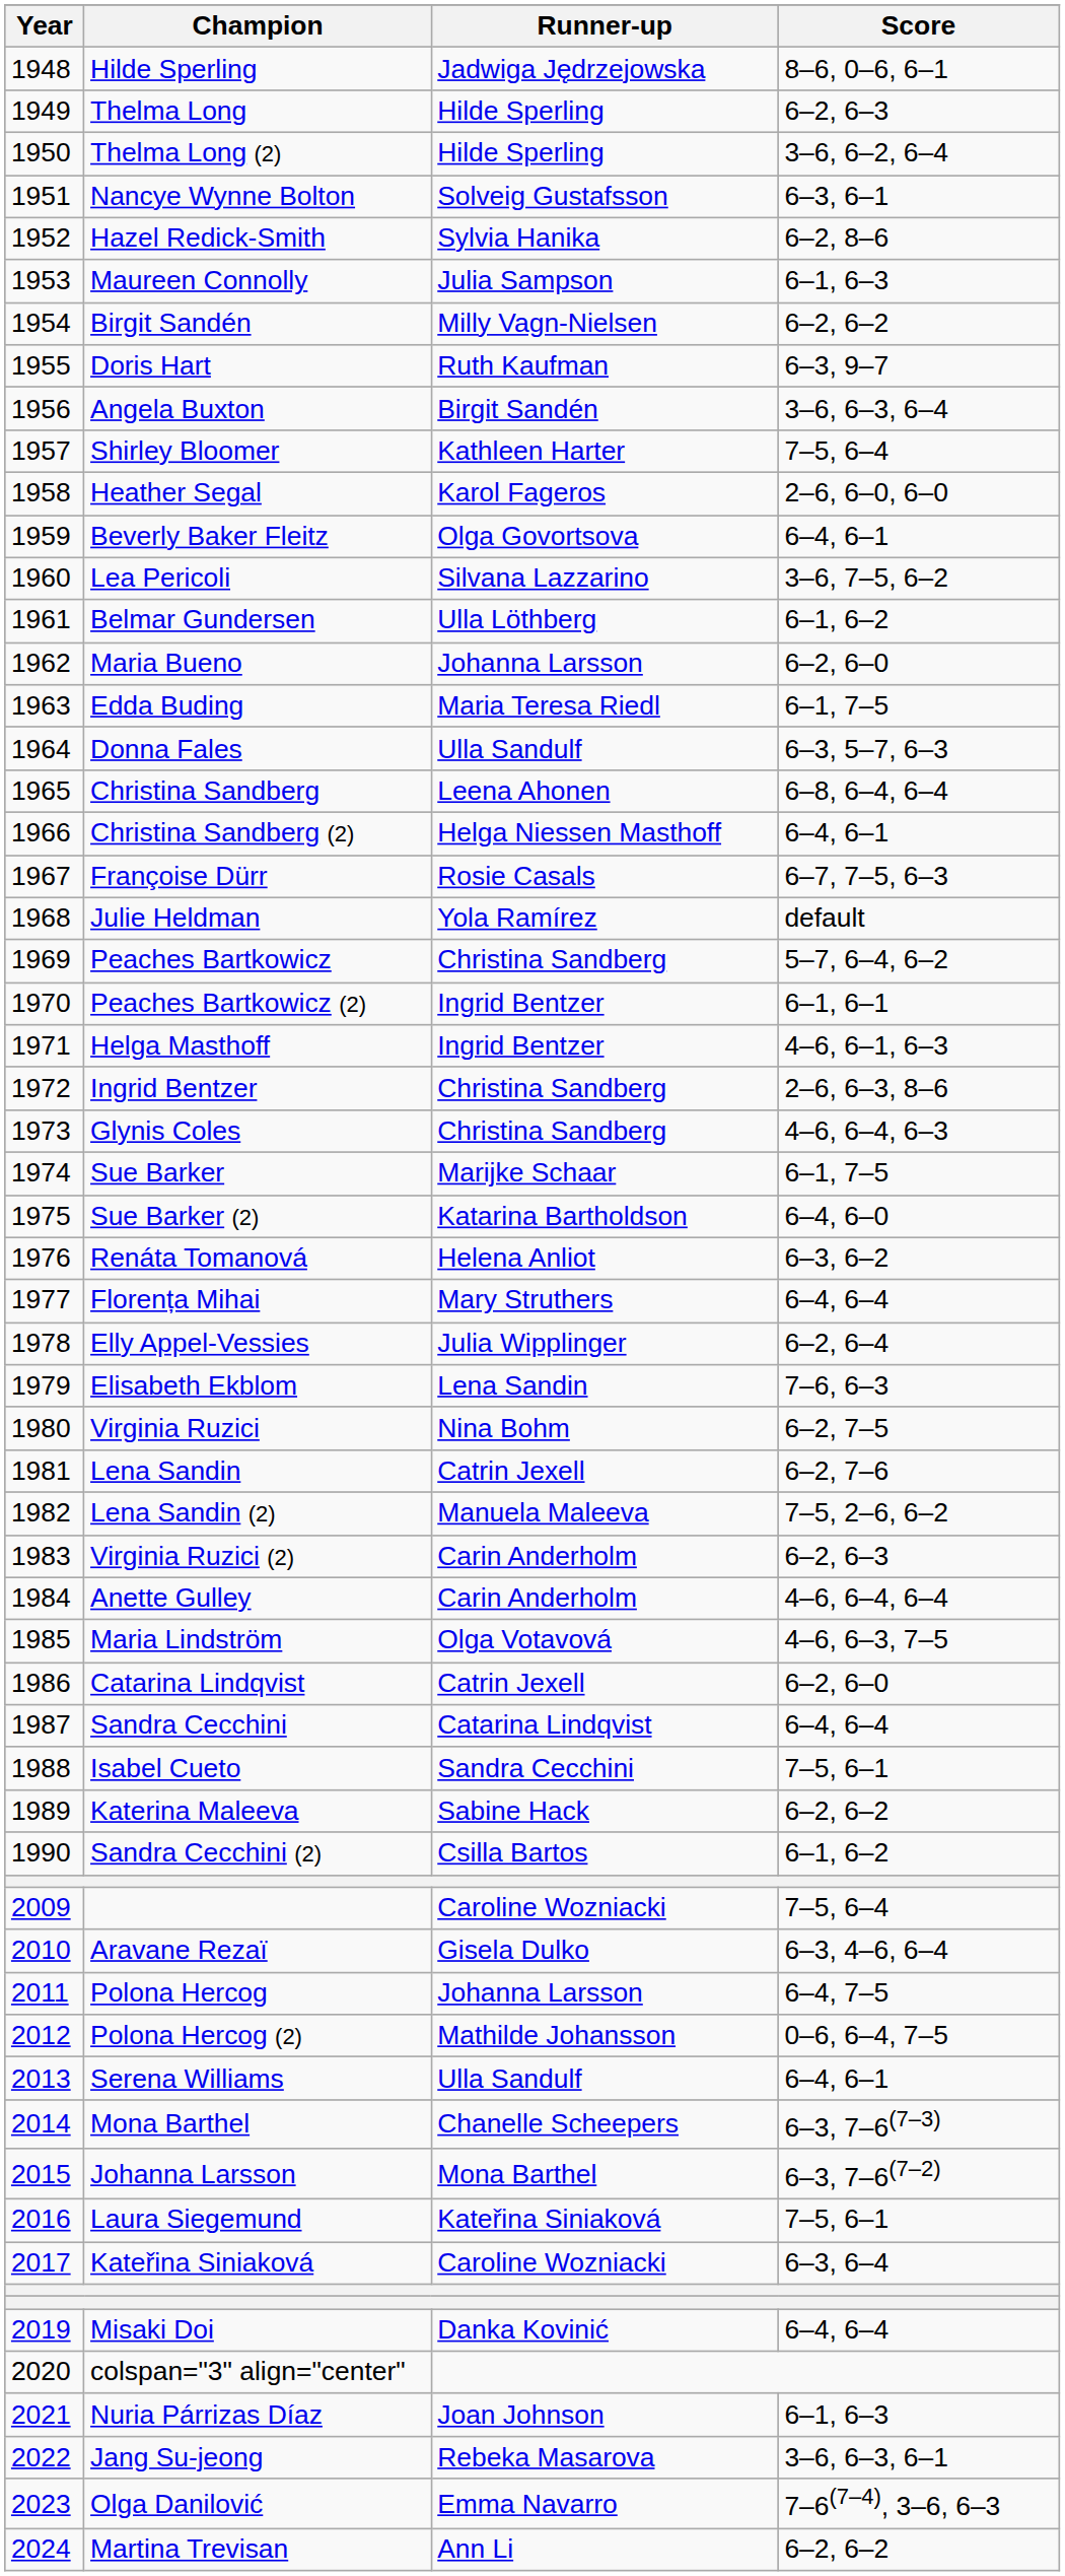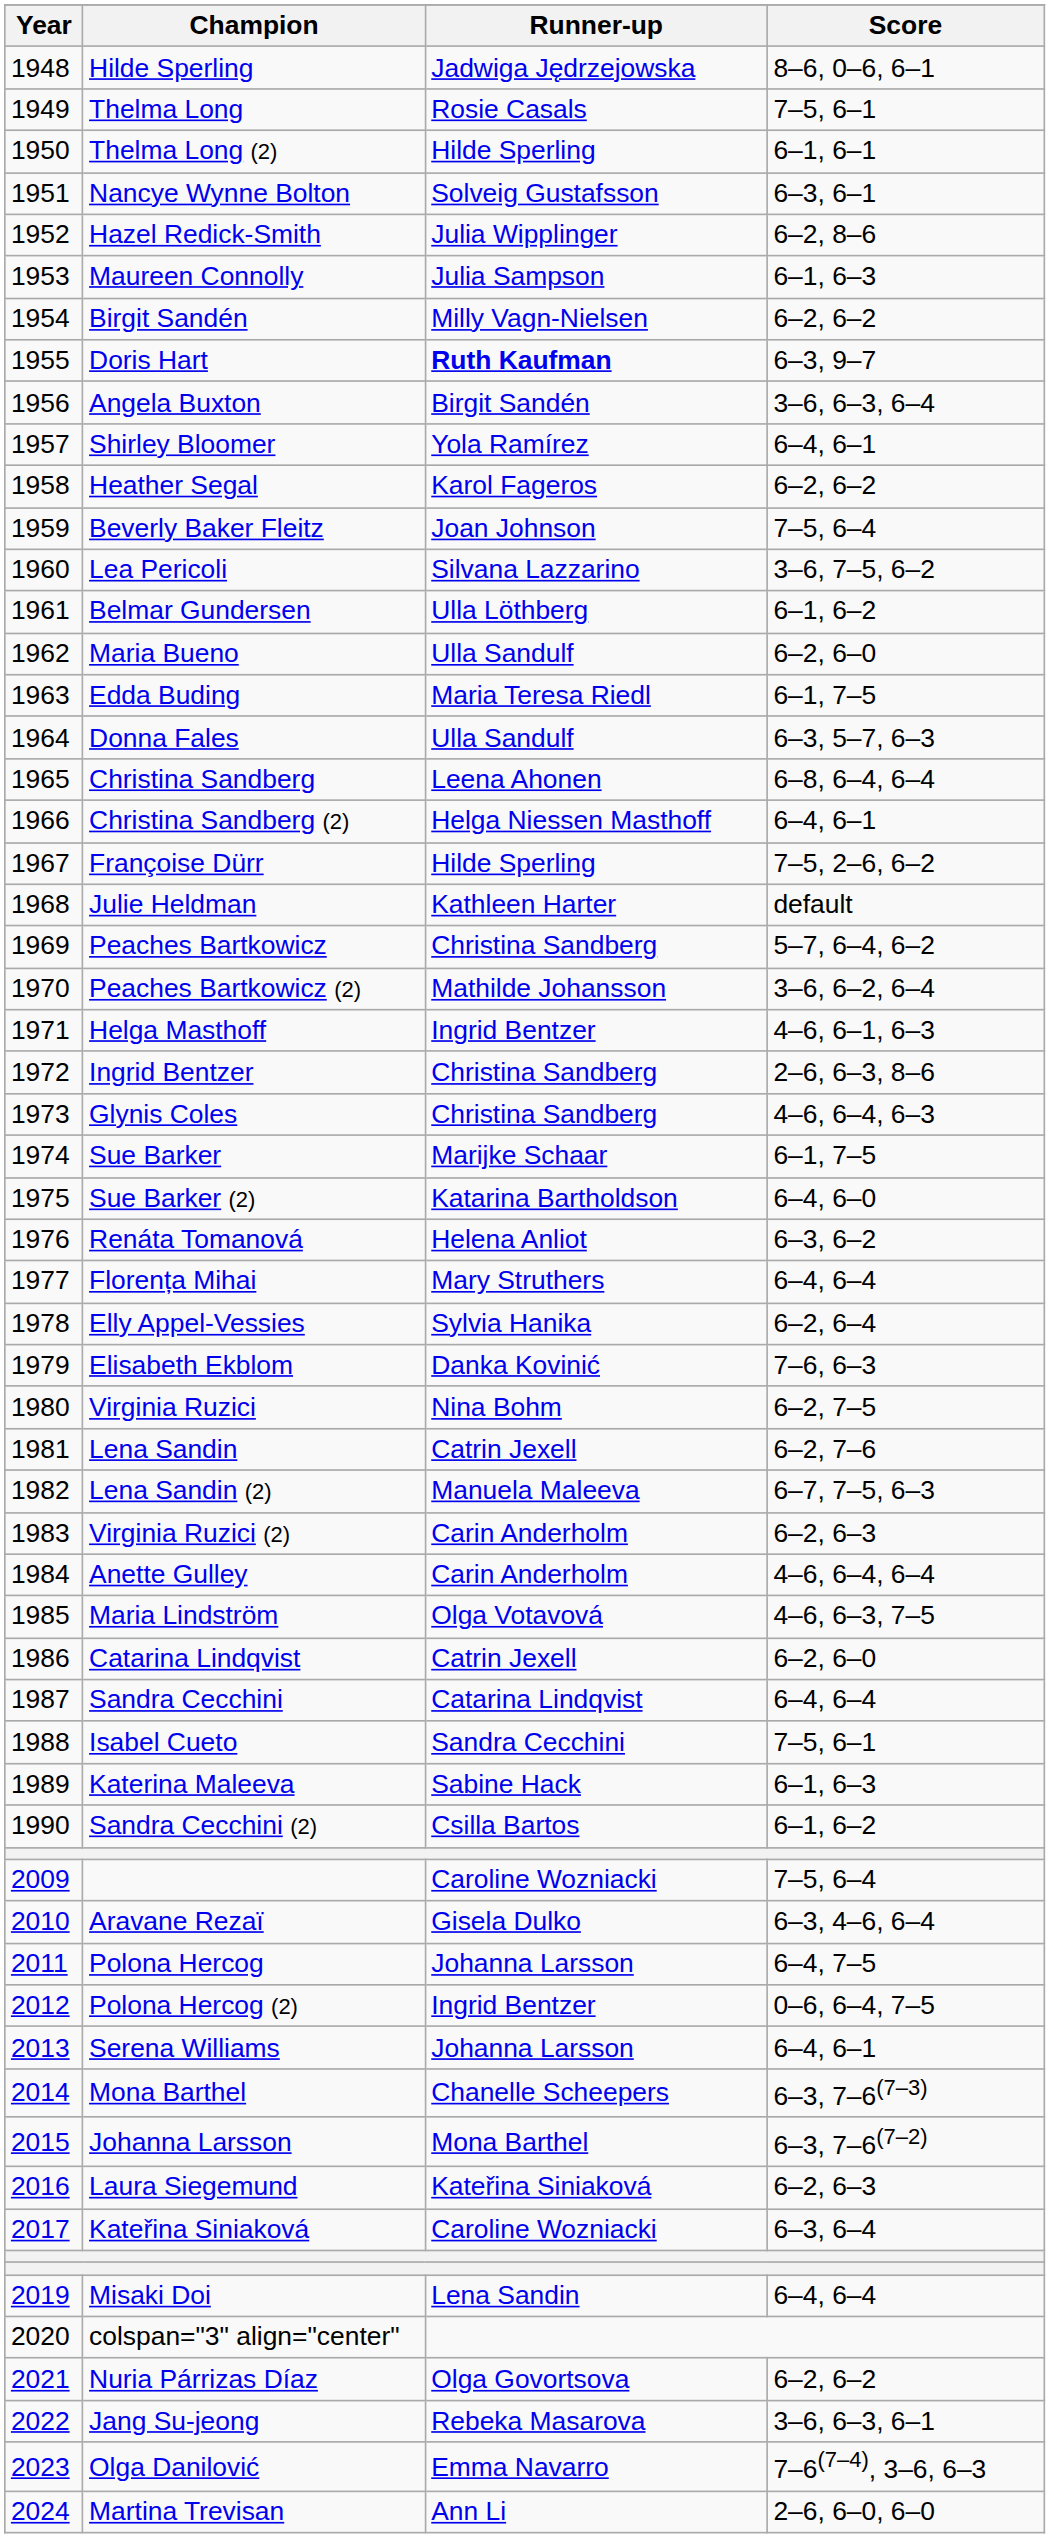Thelma Long | Runner-up: Hilde Sperling -> Rosie Casals
Thelma Long | Score: 6–2, 6–3 -> 7–5, 6–1
Thelma Long (2) | Score: 3–6, 6–2, 6–4 -> 6–1, 6–1
Hazel Redick-Smith | Runner-up: Sylvia Hanika -> Julia Wipplinger
Doris Hart | Runner-up: normal -> bold
Shirley Bloomer | Runner-up: Kathleen Harter -> Yola Ramírez
Shirley Bloomer | Score: 7–5, 6–4 -> 6–4, 6–1
Heather Segal | Score: 2–6, 6–0, 6–0 -> 6–2, 6–2
Beverly Baker Fleitz | Runner-up: Olga Govortsova -> Joan Johnson
Beverly Baker Fleitz | Score: 6–4, 6–1 -> 7–5, 6–4
Maria Bueno | Runner-up: Johanna Larsson -> Ulla Sandulf
Françoise Dürr | Runner-up: Rosie Casals -> Hilde Sperling
Françoise Dürr | Score: 6–7, 7–5, 6–3 -> 7–5, 2–6, 6–2
Julie Heldman | Runner-up: Yola Ramírez -> Kathleen Harter
Peaches Bartkowicz (2) | Runner-up: Ingrid Bentzer -> Mathilde Johansson
Peaches Bartkowicz (2) | Score: 6–1, 6–1 -> 3–6, 6–2, 6–4
Elly Appel-Vessies | Runner-up: Julia Wipplinger -> Sylvia Hanika
Elisabeth Ekblom | Runner-up: Lena Sandin -> Danka Kovinić
Lena Sandin (2) | Score: 7–5, 2–6, 6–2 -> 6–7, 7–5, 6–3
Katerina Maleeva | Score: 6–2, 6–2 -> 6–1, 6–3
Polona Hercog (2) | Runner-up: Mathilde Johansson -> Ingrid Bentzer
Serena Williams | Runner-up: Ulla Sandulf -> Johanna Larsson
Laura Siegemund | Score: 7–5, 6–1 -> 6–2, 6–3
Misaki Doi | Runner-up: Danka Kovinić -> Lena Sandin
Nuria Párrizas Díaz | Runner-up: Joan Johnson -> Olga Govortsova
Nuria Párrizas Díaz | Score: 6–1, 6–3 -> 6–2, 6–2
Martina Trevisan | Score: 6–2, 6–2 -> 2–6, 6–0, 6–0
